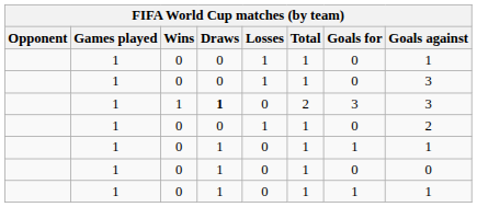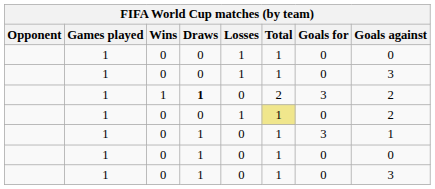row 3 | Goals against: 1 -> 0
row 5 | Goals against: 3 -> 2
row 6 | Total: no background -> khaki background
row 7 | Goals for: 1 -> 3
row 9 | Goals for: 1 -> 0
row 9 | Goals against: 1 -> 3
